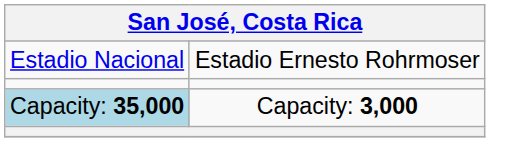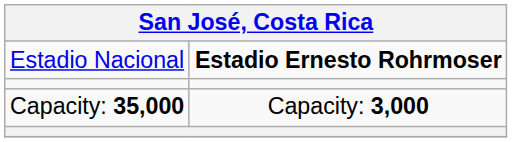Estadio Nacional | column 2: normal -> bold
Capacity: 35,000 | column 1: lightblue background -> no background
